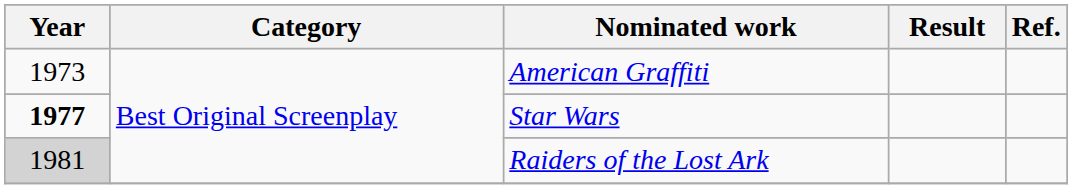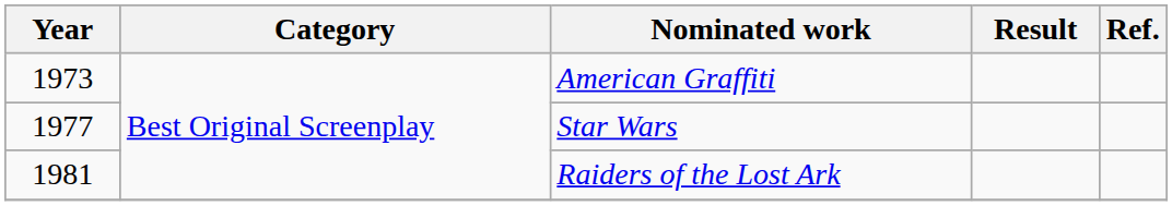Star Wars | Year: bold -> normal
Raiders of the Lost Ark | Year: lightgrey background -> no background
